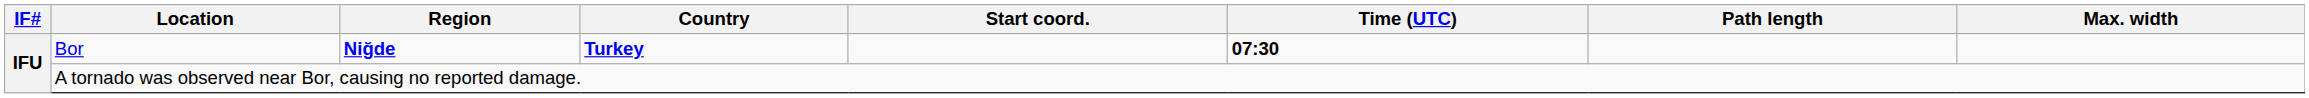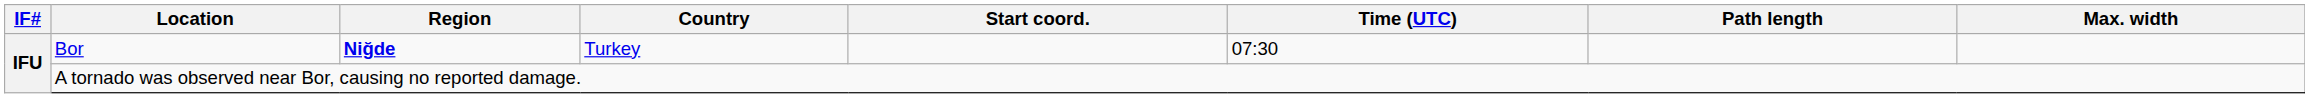Bor | Country: bold -> normal
Bor | Time (UTC): bold -> normal
